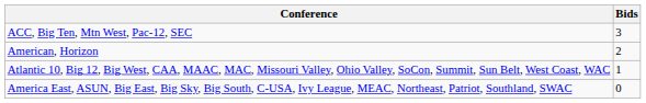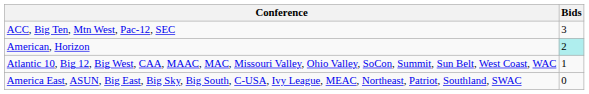American, Horizon | Bids: no background -> paleturquoise background
